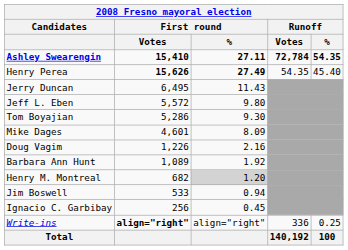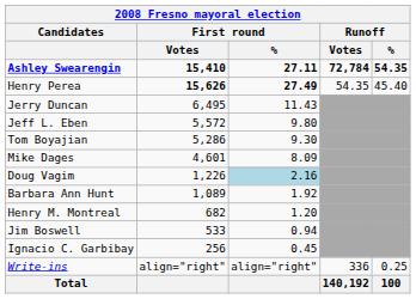Doug Vagim | First round / %: no background -> lightblue background
Henry M. Montreal | First round / %: lightgrey background -> no background
Write-ins | First round / Votes: bold -> normal
